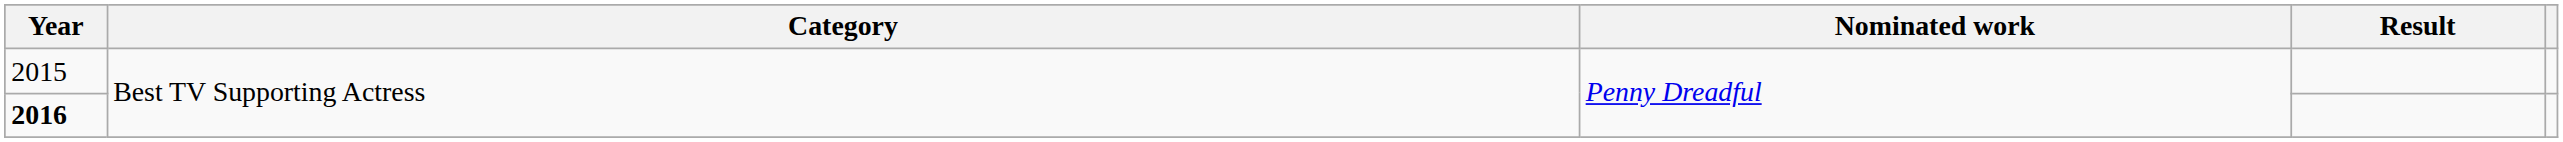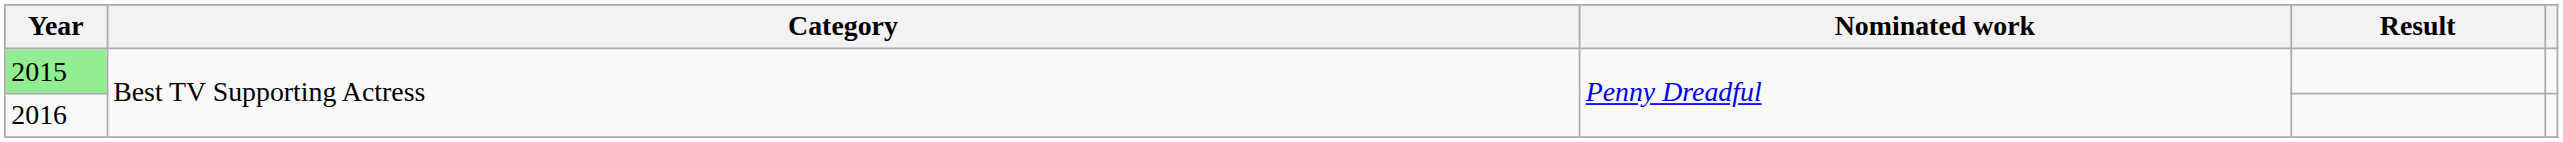2015 | Year: no background -> lightgreen background
2016 | Year: bold -> normal
